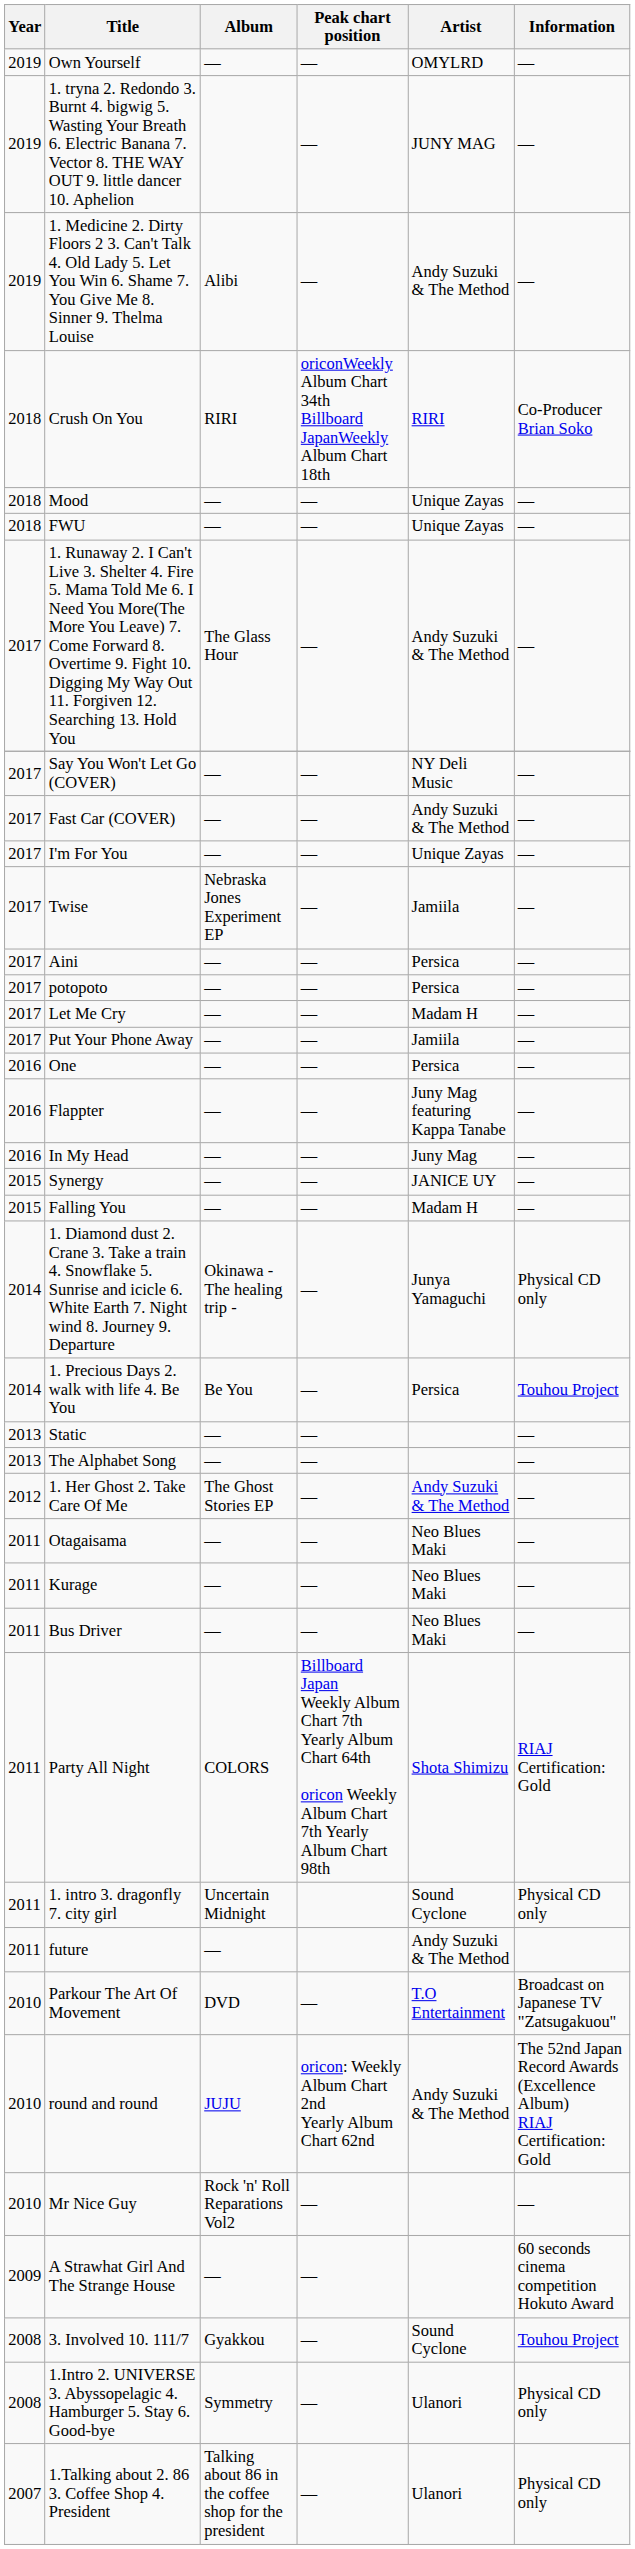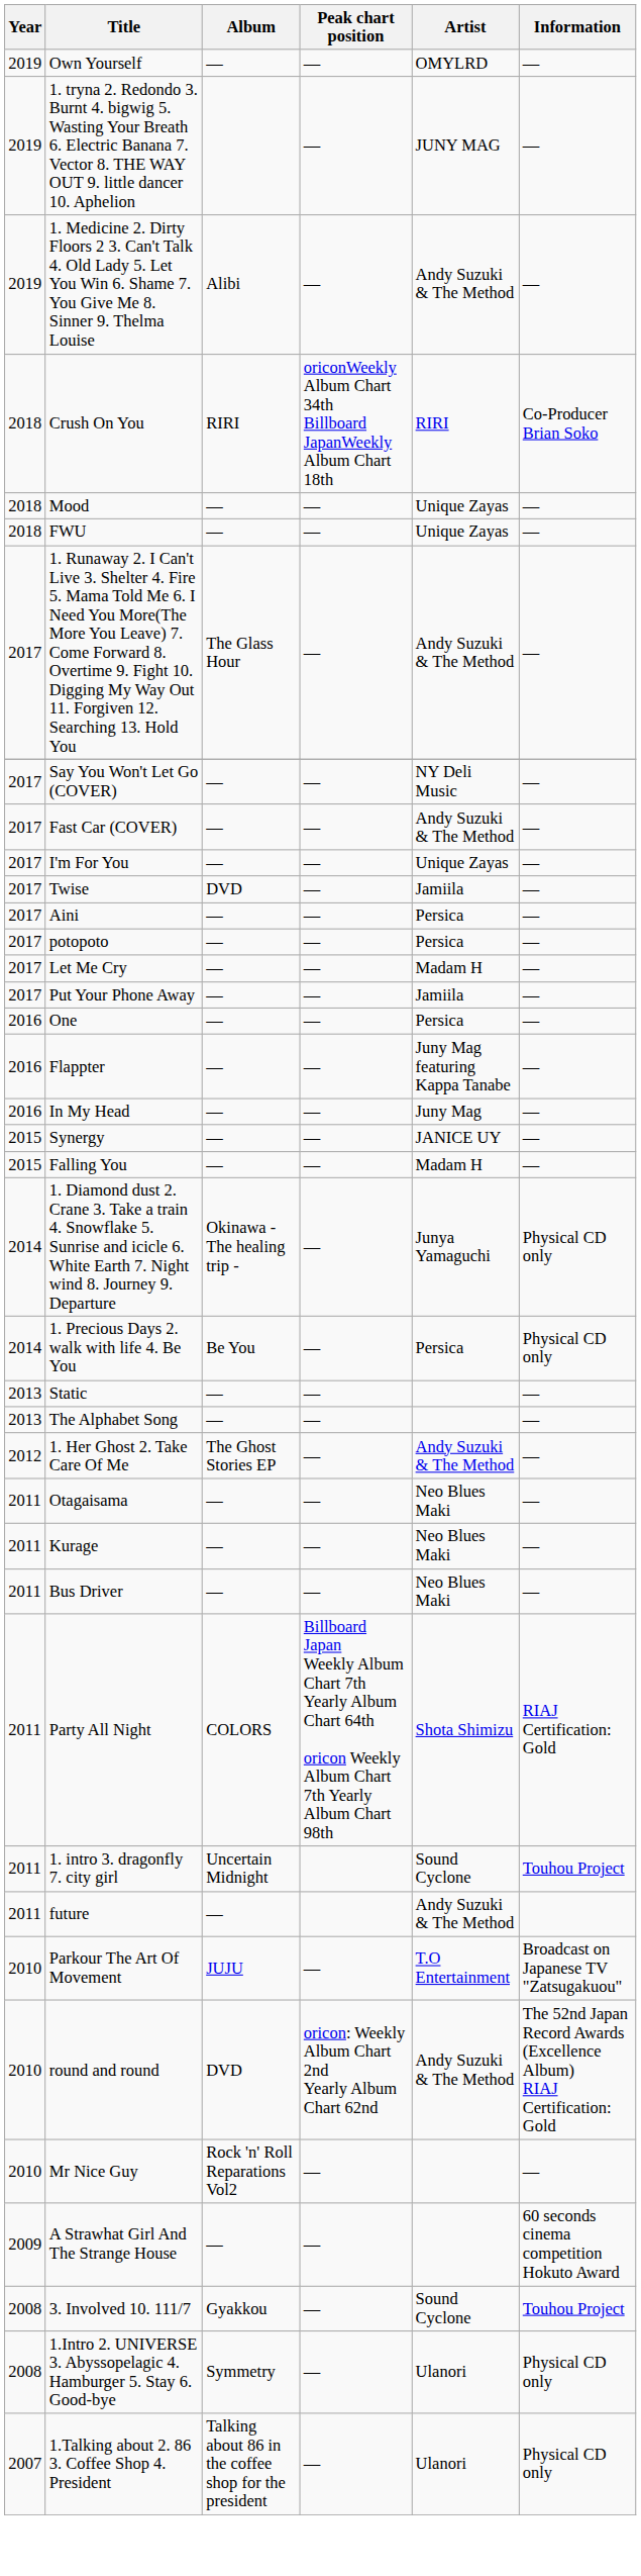Twise | Album: Nebraska Jones Experiment EP -> DVD
1. Precious Days 2. walk with life 4. Be You | Information: Touhou Project -> Physical CD only
1. intro 3. dragonfly 7. city girl | Information: Physical CD only -> Touhou Project
Parkour The Art Of Movement | Album: DVD -> JUJU
round and round | Album: JUJU -> DVD
